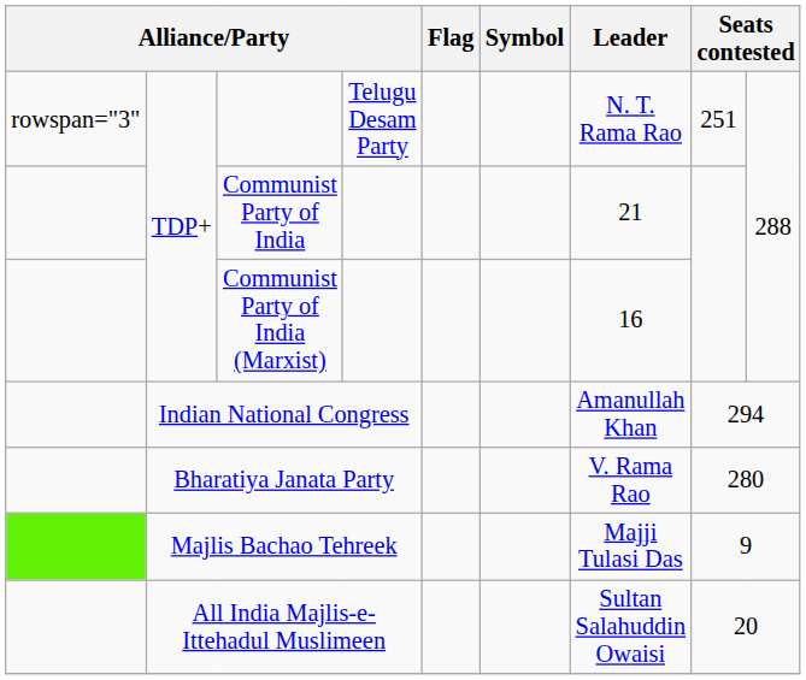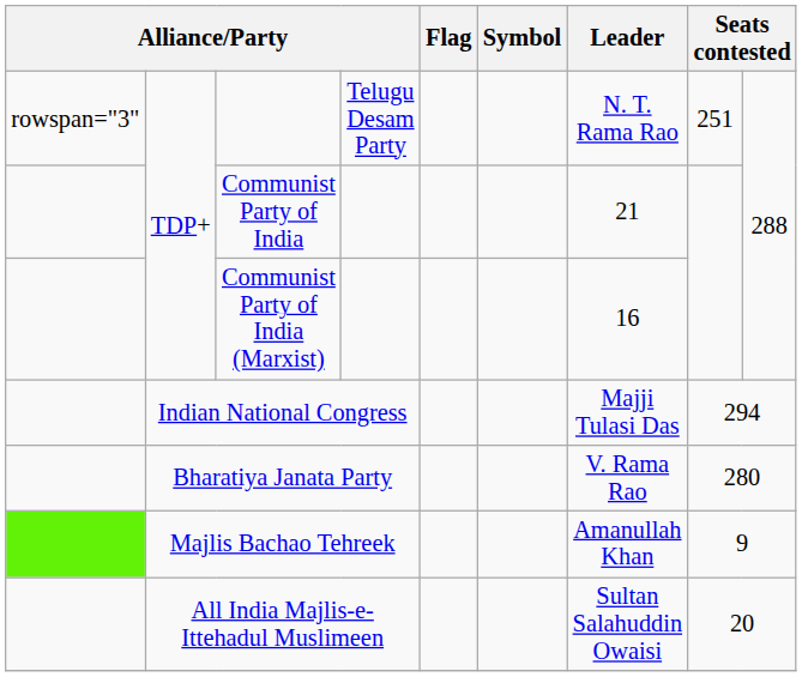Indian National Congress | Leader: Amanullah Khan -> Majji Tulasi Das
Majlis Bachao Tehreek | Leader: Majji Tulasi Das -> Amanullah Khan
